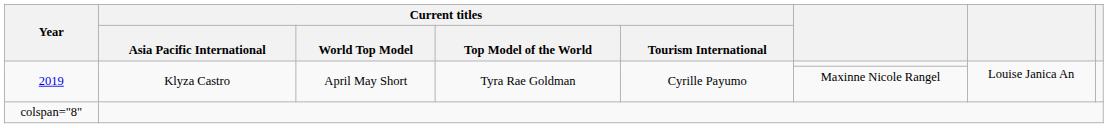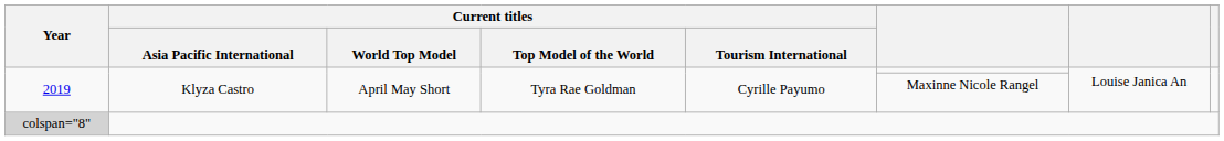colspan="8" | Year: no background -> lightgrey background
